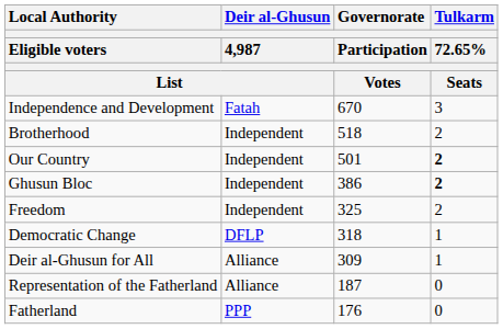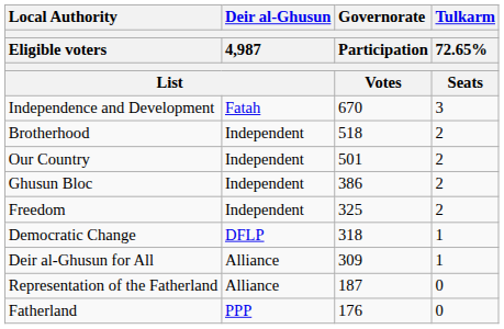Our Country | Tulkarm / 72.65% / Seats: bold -> normal
Ghusun Bloc | Tulkarm / 72.65% / Seats: bold -> normal
